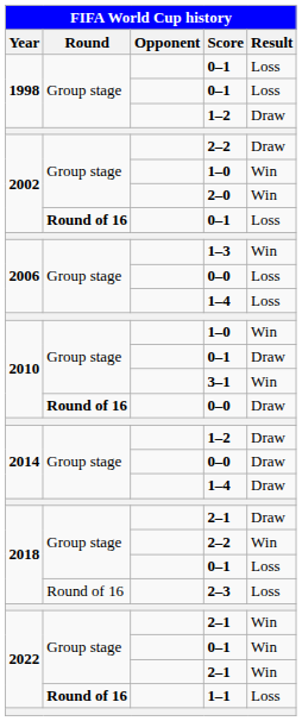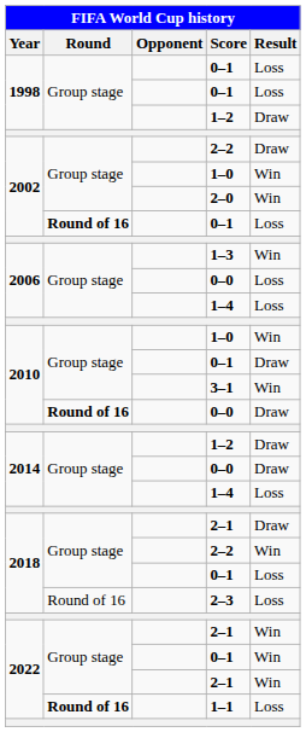2014 / 1–4 | Result: Draw -> Loss
